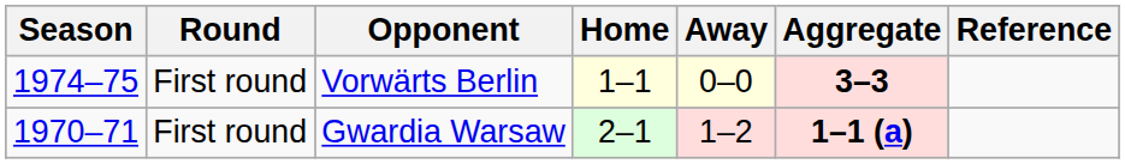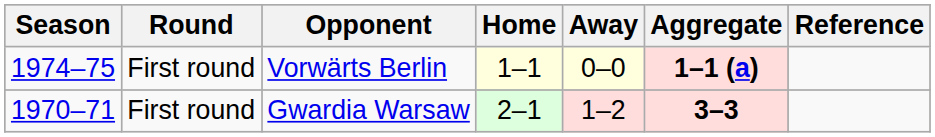Vorwärts Berlin | Aggregate: 3–3 -> 1–1 (a)
Gwardia Warsaw | Aggregate: 1–1 (a) -> 3–3
